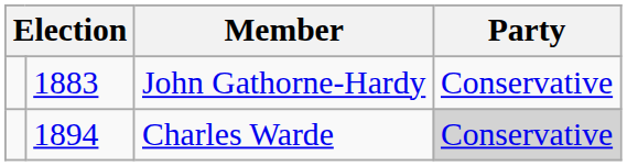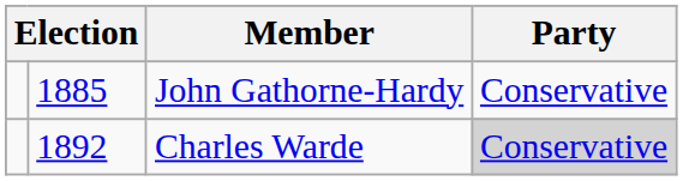John Gathorne-Hardy | column 2: 1883 -> 1885
Charles Warde | column 2: 1894 -> 1892
